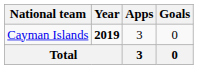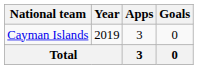Cayman Islands | Year: bold -> normal
